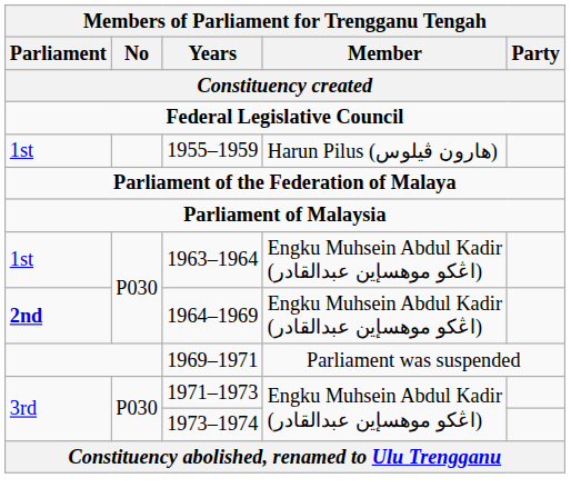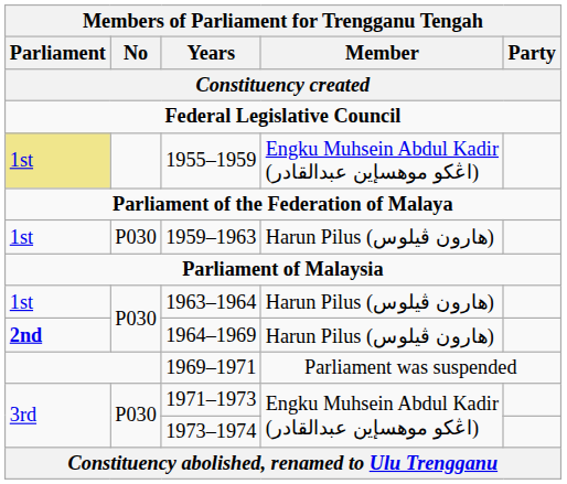1955–1959 | Parliament: no background -> khaki background
1955–1959 | Member: Harun Pilus (هارون ڤيلوس) -> Engku Muhsein Abdul Kadir (اڠكو موهسإين عبدالقادر)
+ row: 1st | P030 | 1959–1963 | Harun Pilus (هارون ڤيلوس)
1963–1964 | Member: Engku Muhsein Abdul Kadir (اڠكو موهسإين عبدالقادر) -> Harun Pilus (هارون ڤيلوس)
1964–1969 | Member: Engku Muhsein Abdul Kadir (اڠكو موهسإين عبدالقادر) -> Harun Pilus (هارون ڤيلوس)
